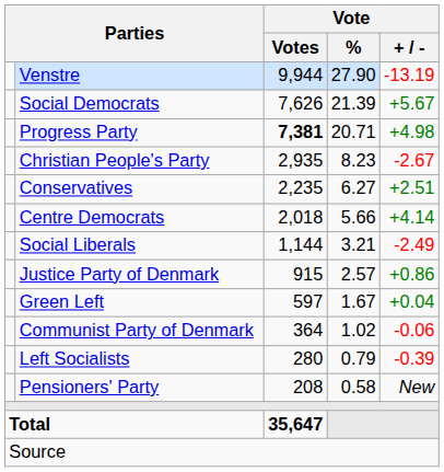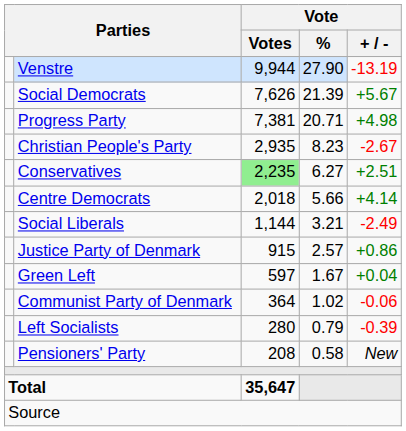Progress Party | Vote / Votes: bold -> normal
Conservatives | Vote / Votes: no background -> lightgreen background
